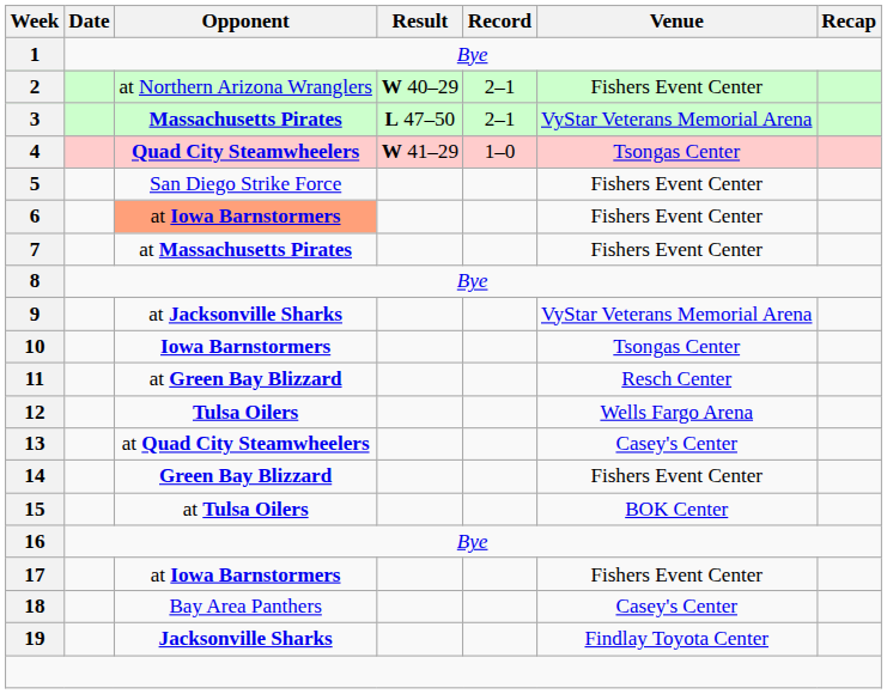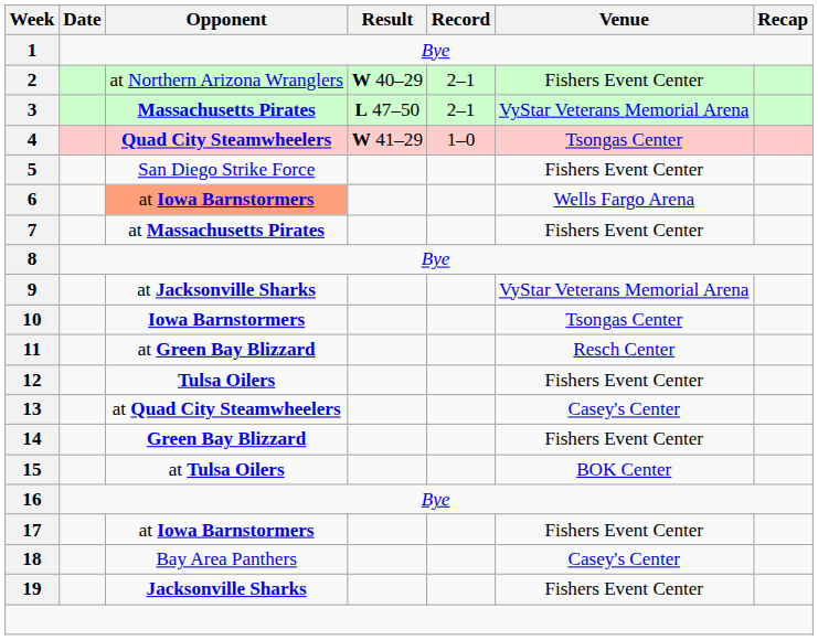6 | Venue: Fishers Event Center -> Wells Fargo Arena
12 | Venue: Wells Fargo Arena -> Fishers Event Center
19 | Venue: Findlay Toyota Center -> Fishers Event Center
